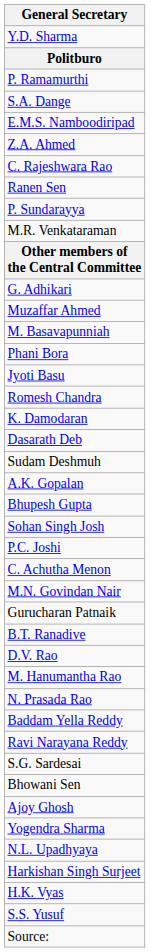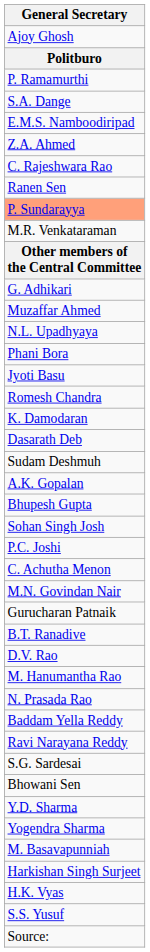row 2 | column 1: Y.D. Sharma -> Ajoy Ghosh
row 10 | column 1: no background -> lightsalmon background
row 15 | column 1: M. Basavapunniah -> N.L. Upadhyaya
row 37 | column 1: Ajoy Ghosh -> Y.D. Sharma
row 39 | column 1: N.L. Upadhyaya -> M. Basavapunniah
